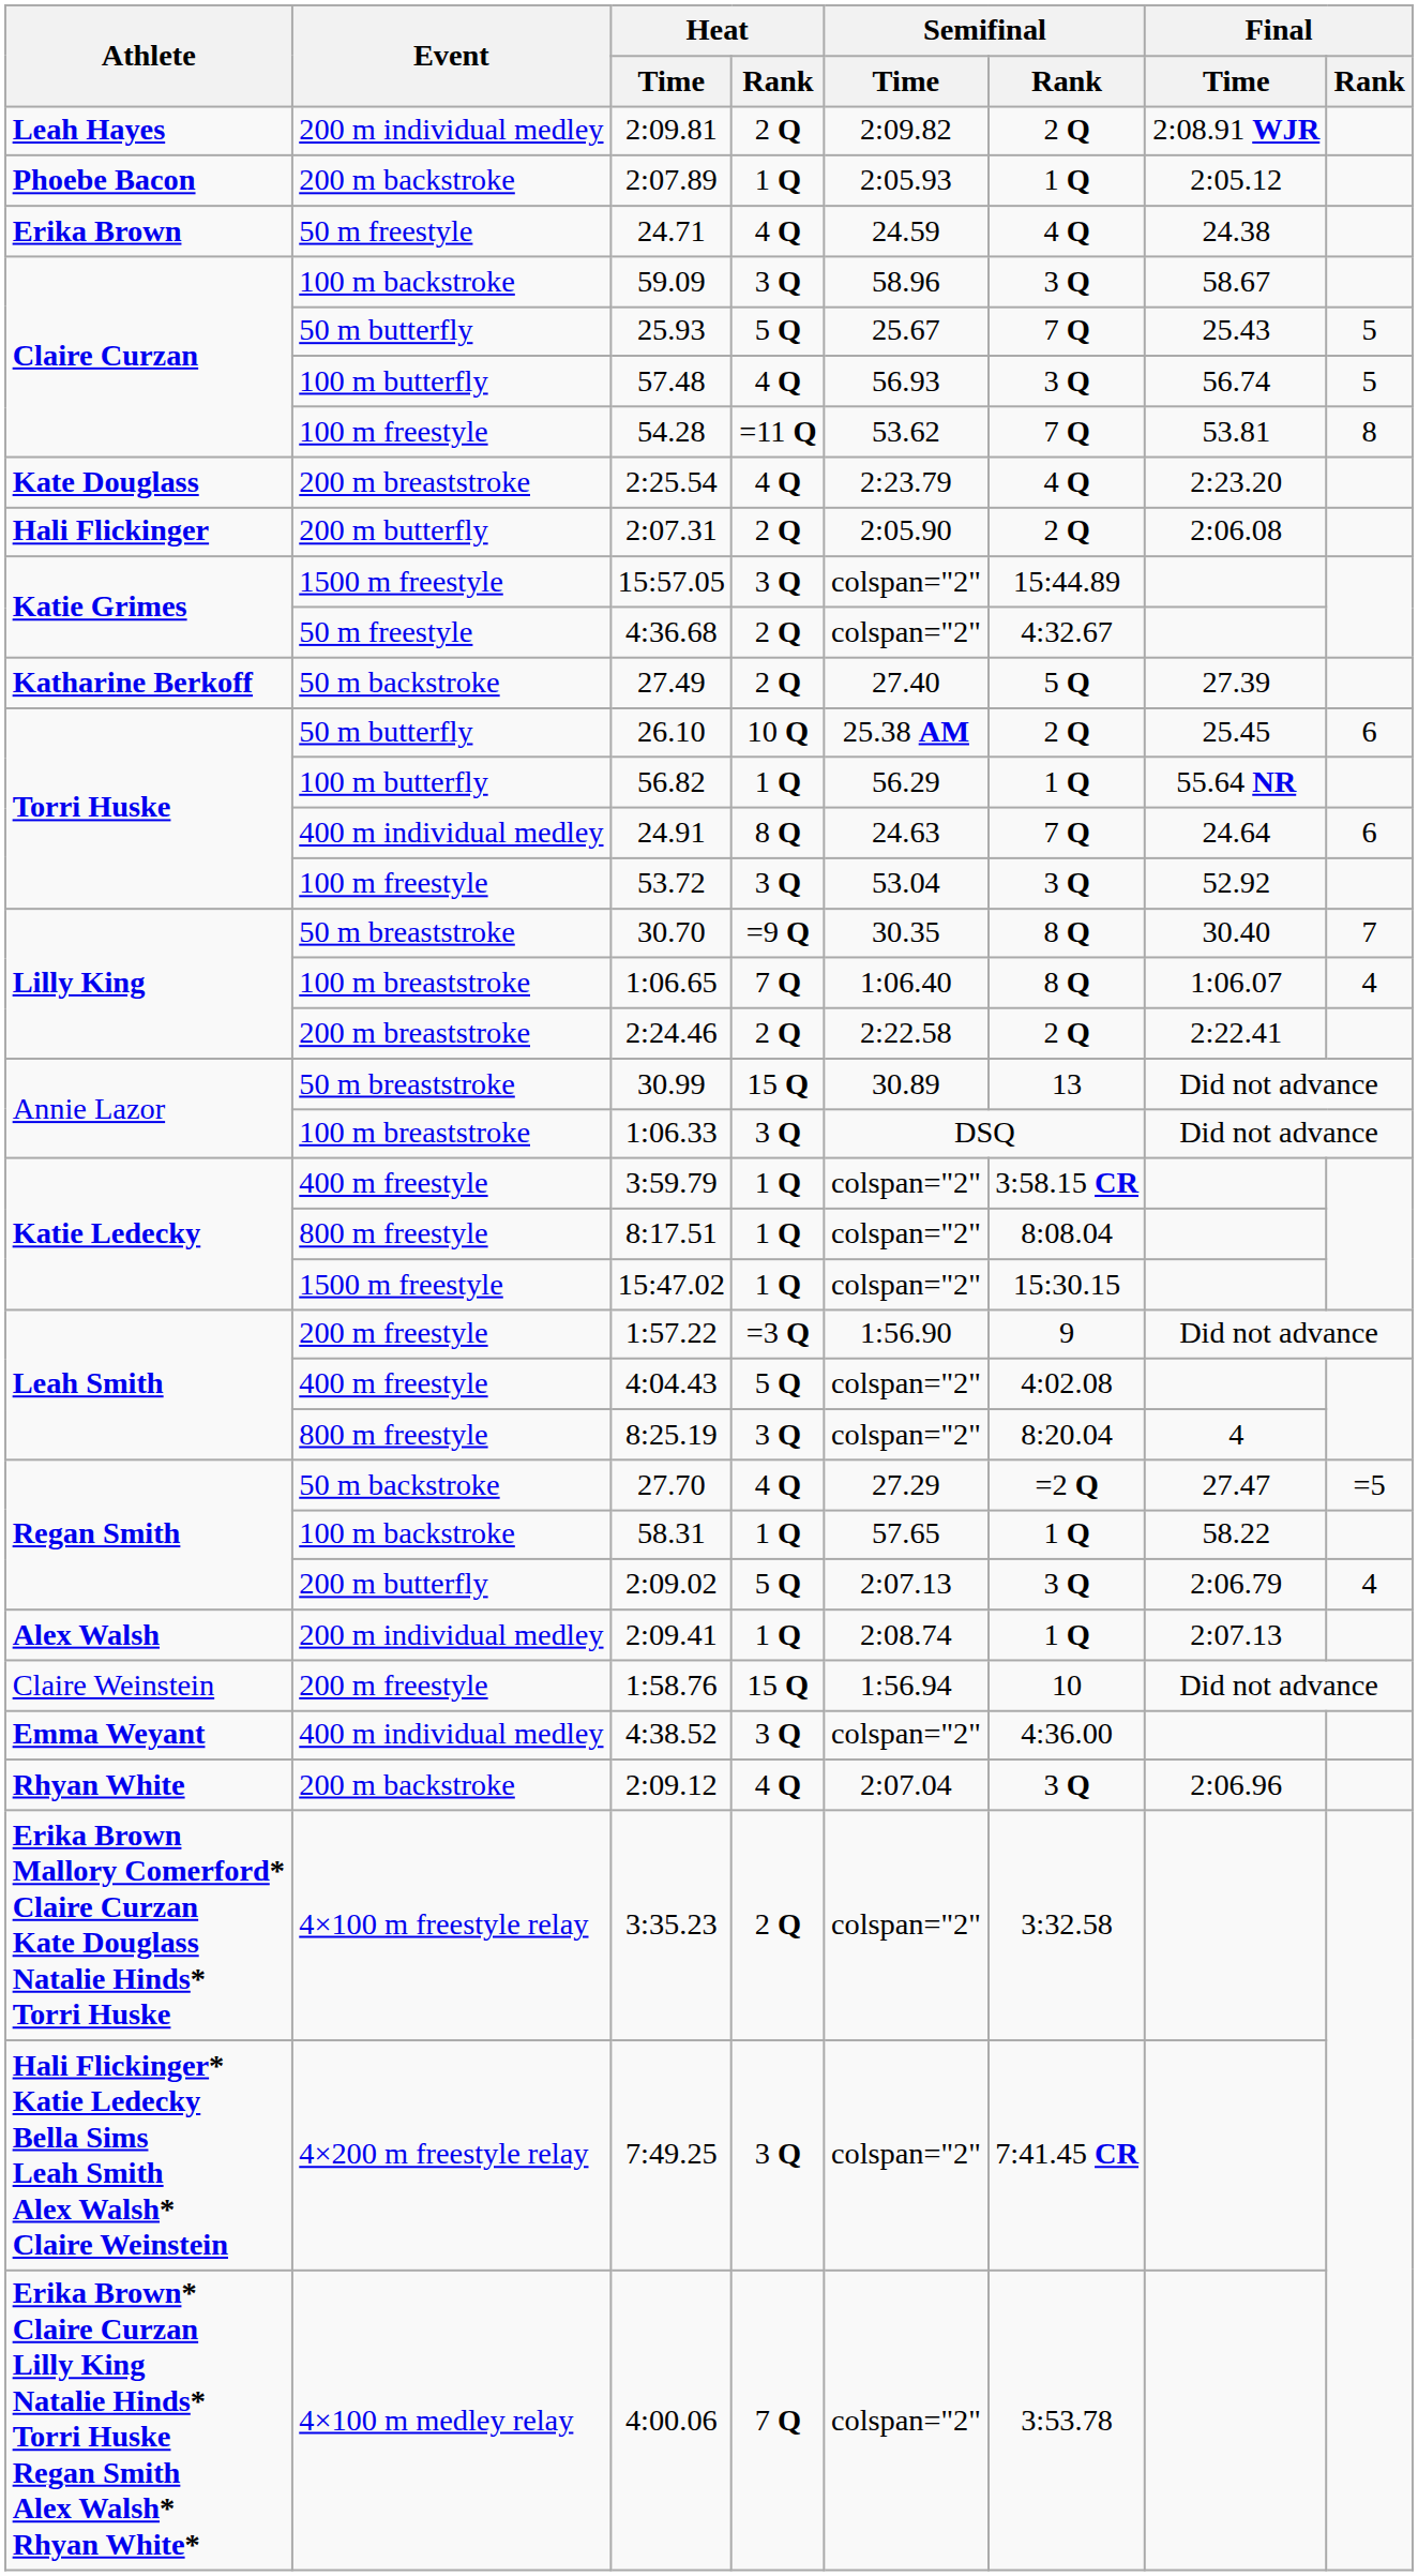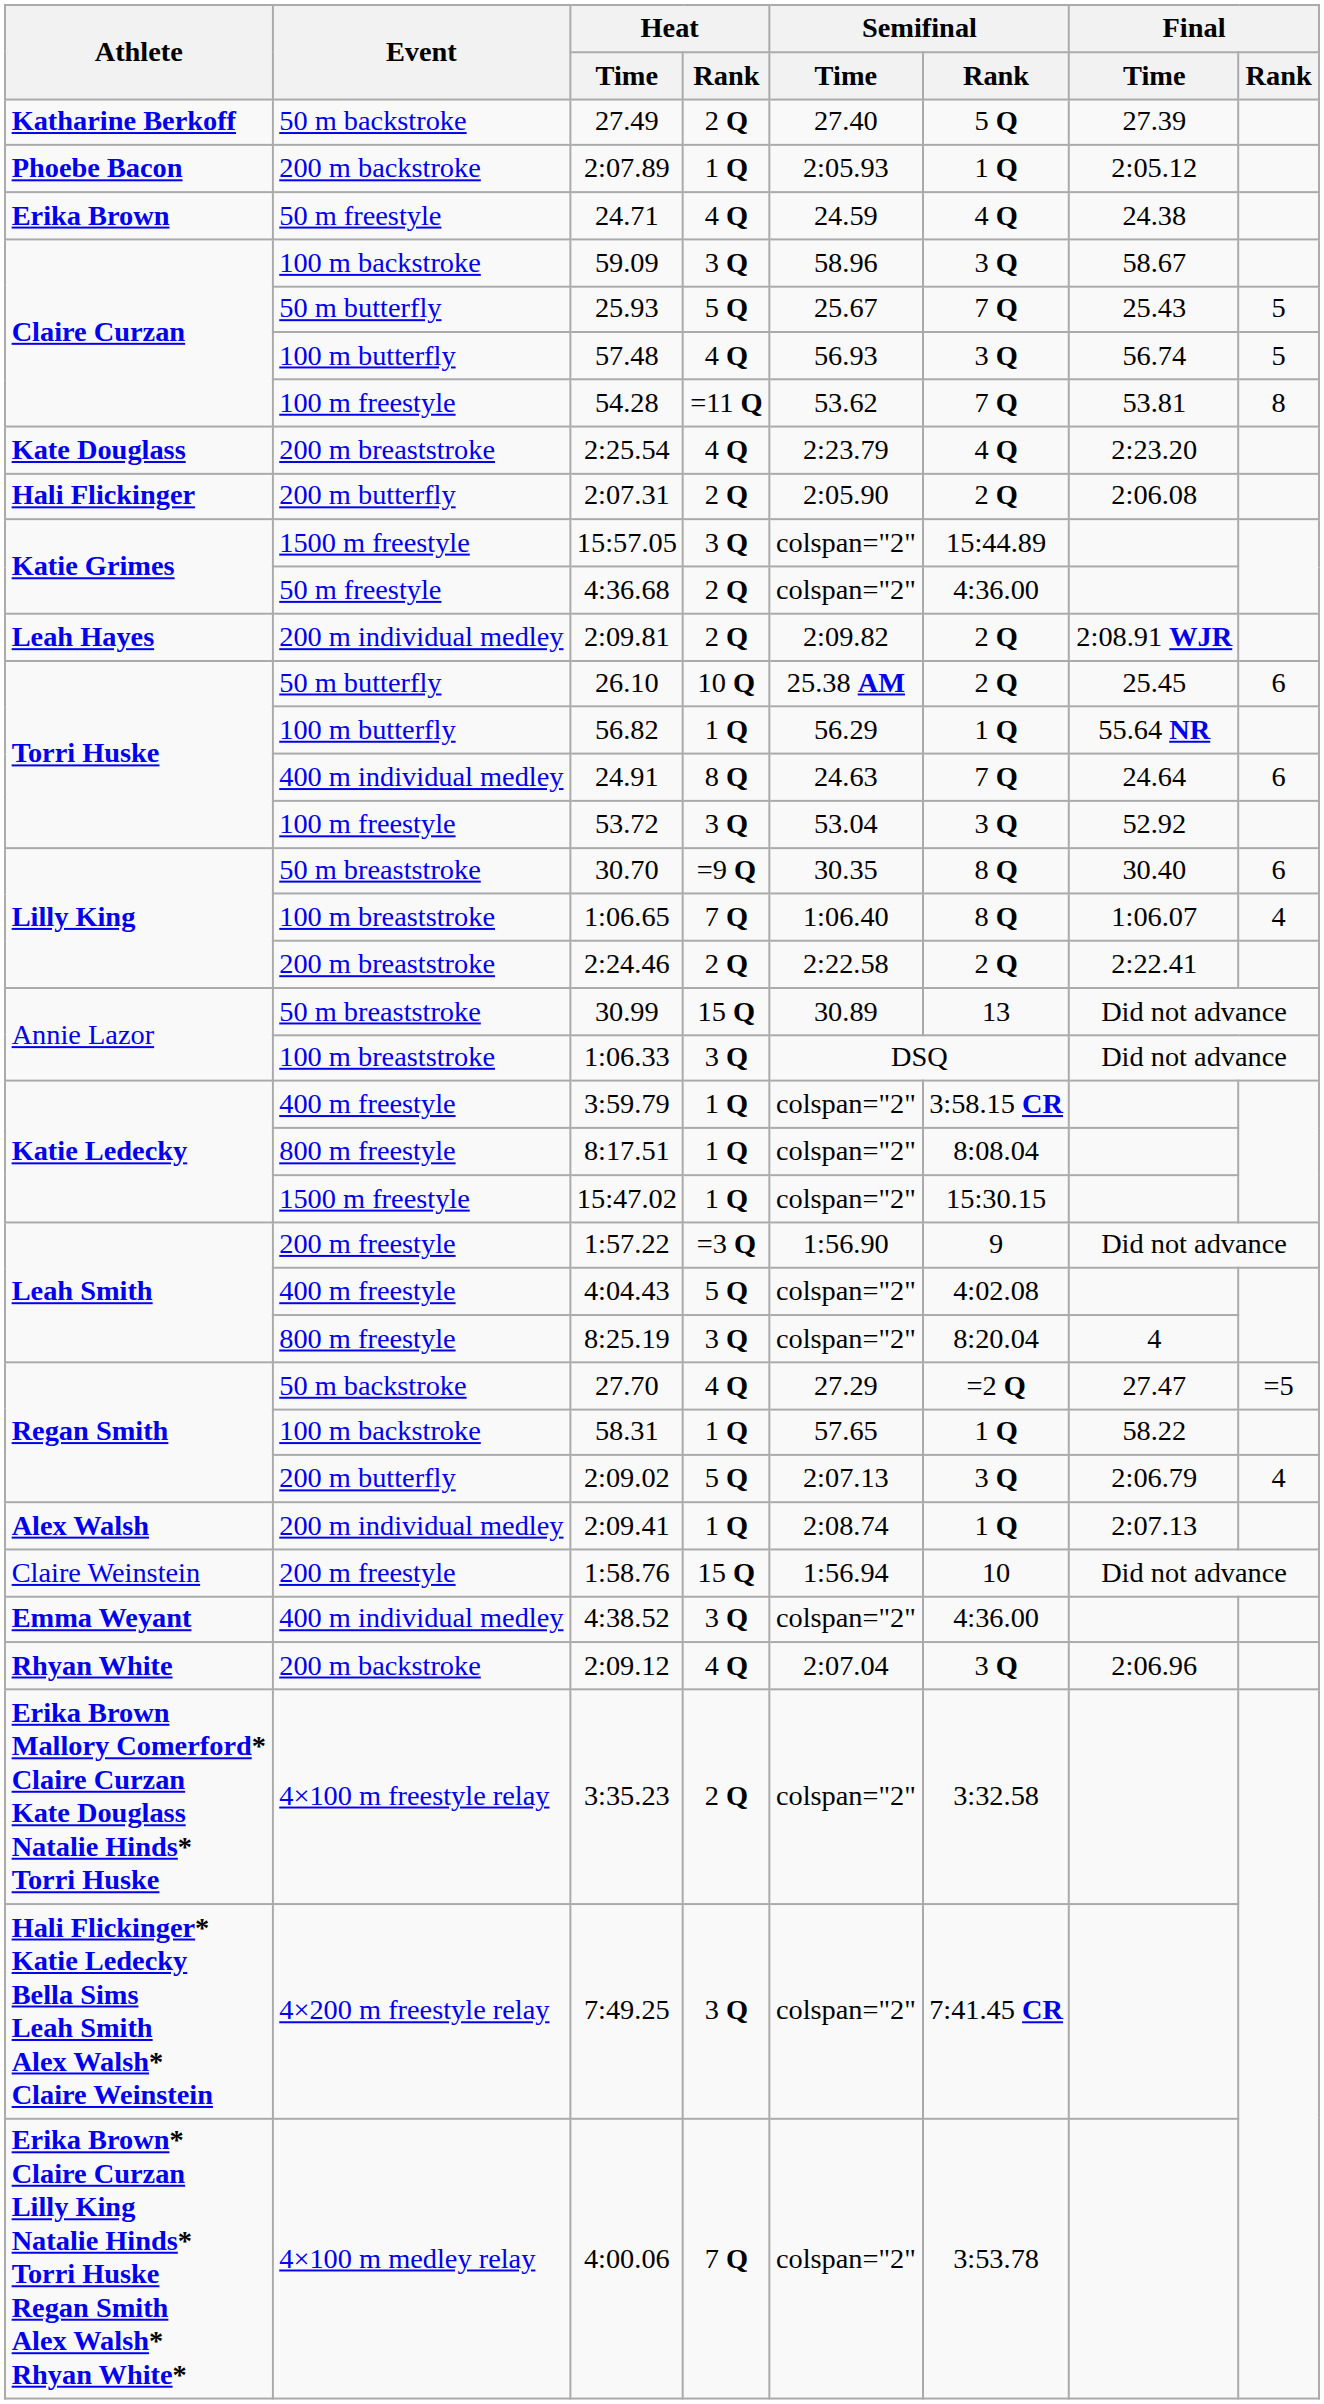rows swapped: 27.49 <-> 2:09.81
4:36.68 | Semifinal / Rank: 4:32.67 -> 4:36.00
30.70 | Final / Rank: 7 -> 6
